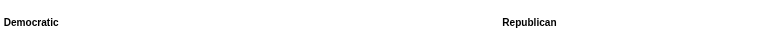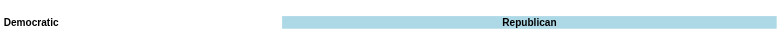Democratic | 40: no background -> lightblue background
